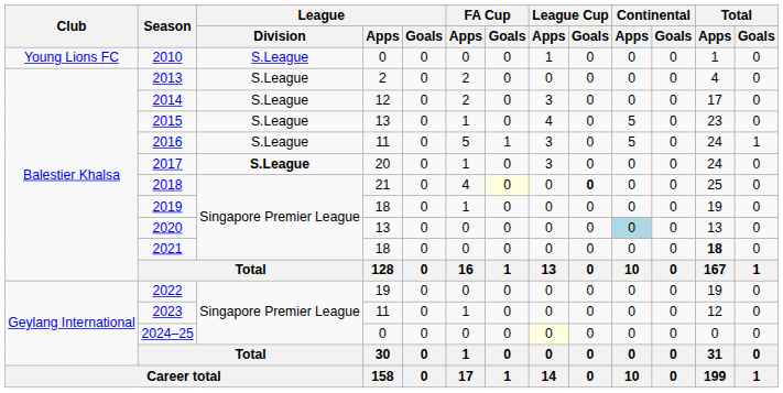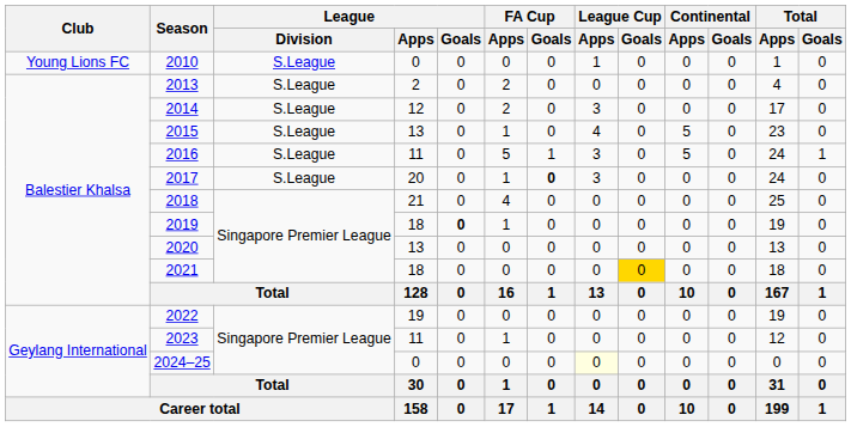2017 | League / Division: bold -> normal
2017 | FA Cup / Goals: normal -> bold
2018 | FA Cup / Goals: lightyellow background -> no background
2018 | League Cup / Goals: bold -> normal
2019 | League / Goals: normal -> bold
2020 | Continental / Apps: lightblue background -> no background
2021 | League Cup / Goals: no background -> gold background
2021 | Total / Apps: bold -> normal
